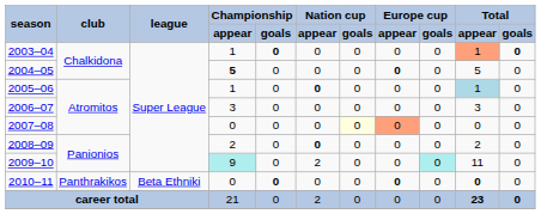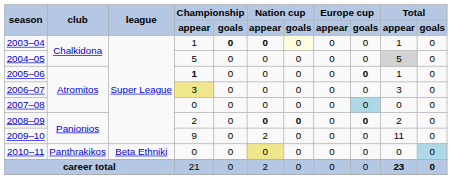2003–04 | column 6: normal -> bold
2003–04 | column 7: no background -> lightyellow background
2003–04 | column 10: lightsalmon background -> no background
2003–04 | column 11: bold -> normal
2004–05 | column 4: bold -> normal
2004–05 | column 8: bold -> normal
2004–05 | column 10: no background -> lightgrey background
2005–06 | column 4: normal -> bold
2005–06 | column 6: bold -> normal
2005–06 | column 9: normal -> bold
2005–06 | column 10: lightblue background -> no background
2006–07 | column 4: no background -> khaki background
2007–08 | column 7: lightyellow background -> no background
2007–08 | column 8: lightsalmon background -> no background
2007–08 | column 9: no background -> lightblue background
2008–09 | column 7: normal -> bold
2008–09 | column 9: normal -> bold
2009–10 | column 4: paleturquoise background -> no background
2009–10 | column 9: paleturquoise background -> no background
2010–11 | column 5: bold -> normal
2010–11 | column 6: no background -> khaki background
2010–11 | column 8: bold -> normal
2010–11 | column 10: bold -> normal
2010–11 | column 11: no background -> lightblue background
